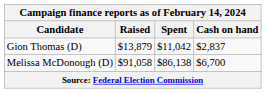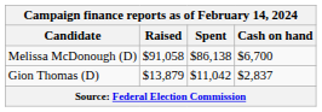rows swapped: Gion Thomas (D) <-> Melissa McDonough (D)
